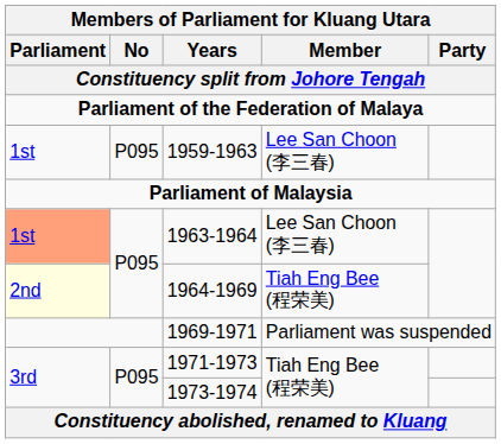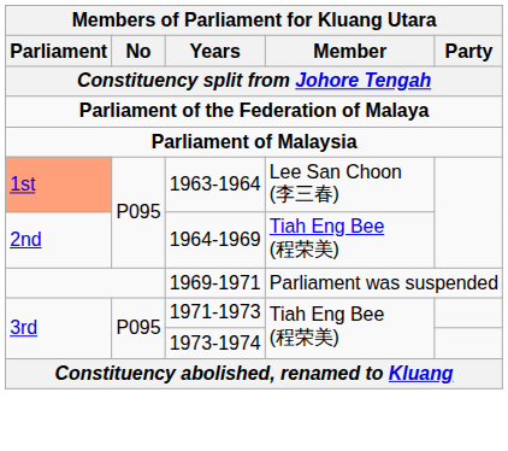- row: 1st | P095 | 1959-1963 | Lee San Choon (李三春)
1964-1969 | Parliament: lightyellow background -> no background
